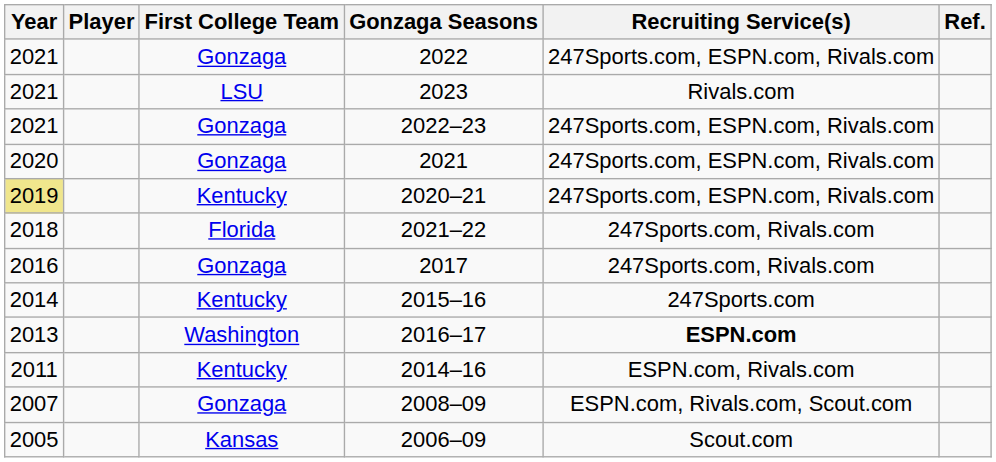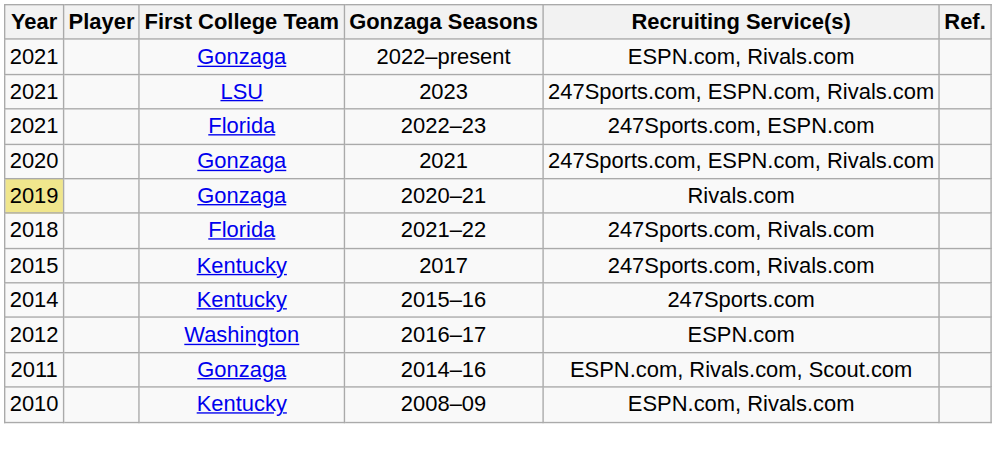+ row: 2021 | Gonzaga | 2022–present | ESPN.com, Rivals.com
- row: 2021 | Gonzaga | 2022 | 247Sports.com, ESPN.com, Rivals.com
2023 | Recruiting Service(s): Rivals.com -> 247Sports.com, ESPN.com, Rivals.com
2022–23 | First College Team: Gonzaga -> Florida
2022–23 | Recruiting Service(s): 247Sports.com, ESPN.com, Rivals.com -> 247Sports.com, ESPN.com
2020–21 | First College Team: Kentucky -> Gonzaga
2020–21 | Recruiting Service(s): 247Sports.com, ESPN.com, Rivals.com -> Rivals.com
2017 | Year: 2016 -> 2015
2017 | First College Team: Gonzaga -> Kentucky
2016–17 | Year: 2013 -> 2012
2016–17 | Recruiting Service(s): bold -> normal
2014–16 | First College Team: Kentucky -> Gonzaga
2014–16 | Recruiting Service(s): ESPN.com, Rivals.com -> ESPN.com, Rivals.com, Scout.com
2008–09 | Year: 2007 -> 2010
2008–09 | First College Team: Gonzaga -> Kentucky
2008–09 | Recruiting Service(s): ESPN.com, Rivals.com, Scout.com -> ESPN.com, Rivals.com
- row: 2005 | Kansas | 2006–09 | Scout.com
